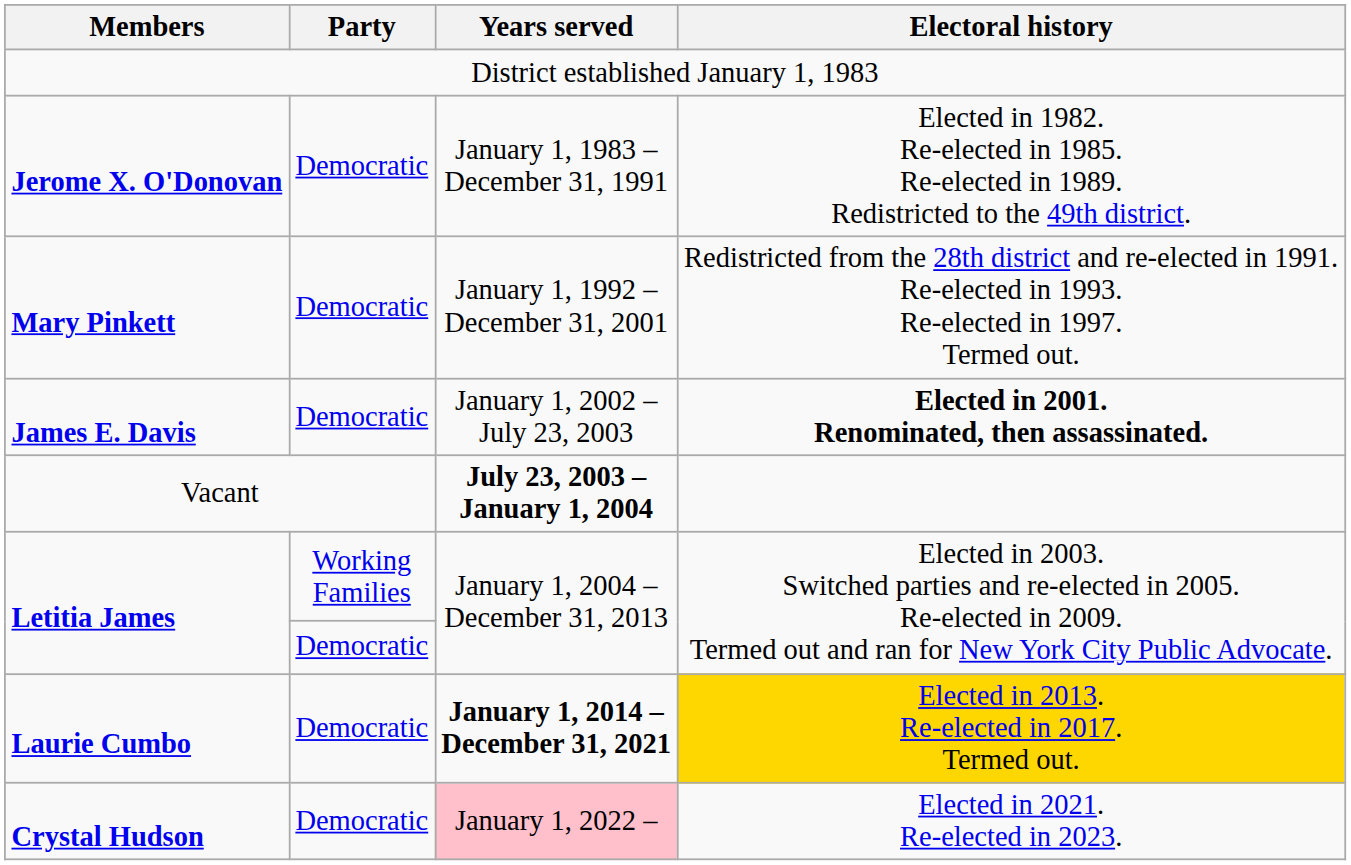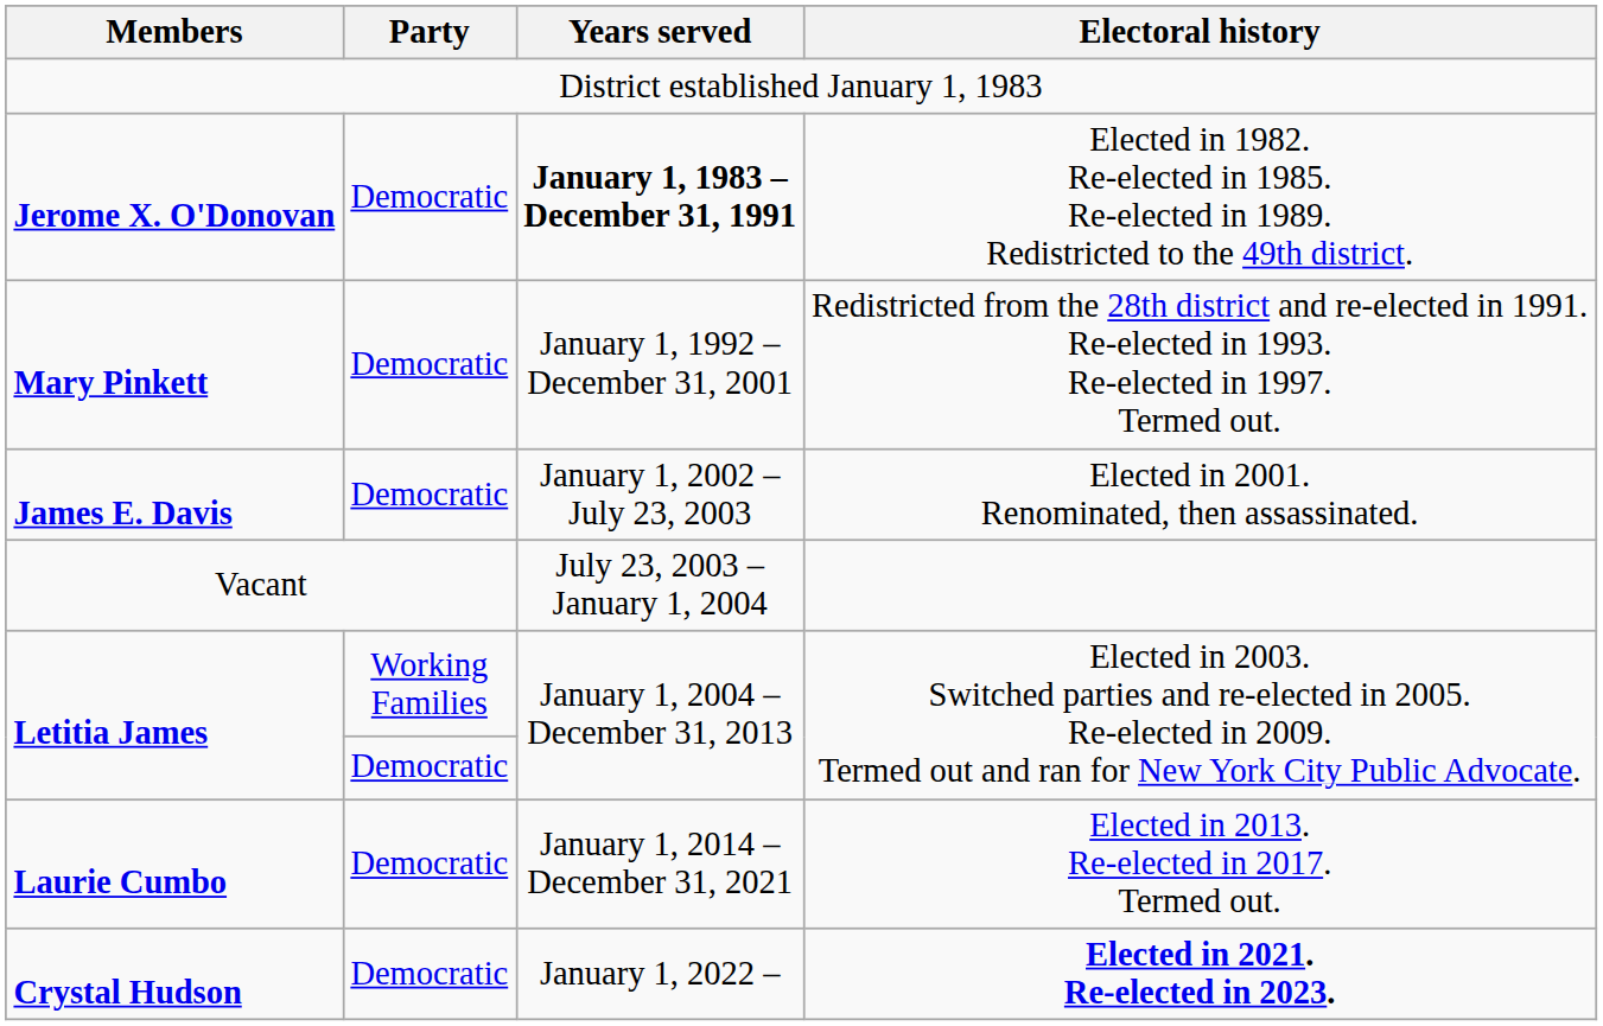Jerome X. O'Donovan | Years served: normal -> bold
James E. Davis | Electoral history: bold -> normal
Vacant | Years served: bold -> normal
Laurie Cumbo | Years served: bold -> normal
Laurie Cumbo | Electoral history: gold background -> no background
Crystal Hudson | Years served: pink background -> no background
Crystal Hudson | Electoral history: normal -> bold
